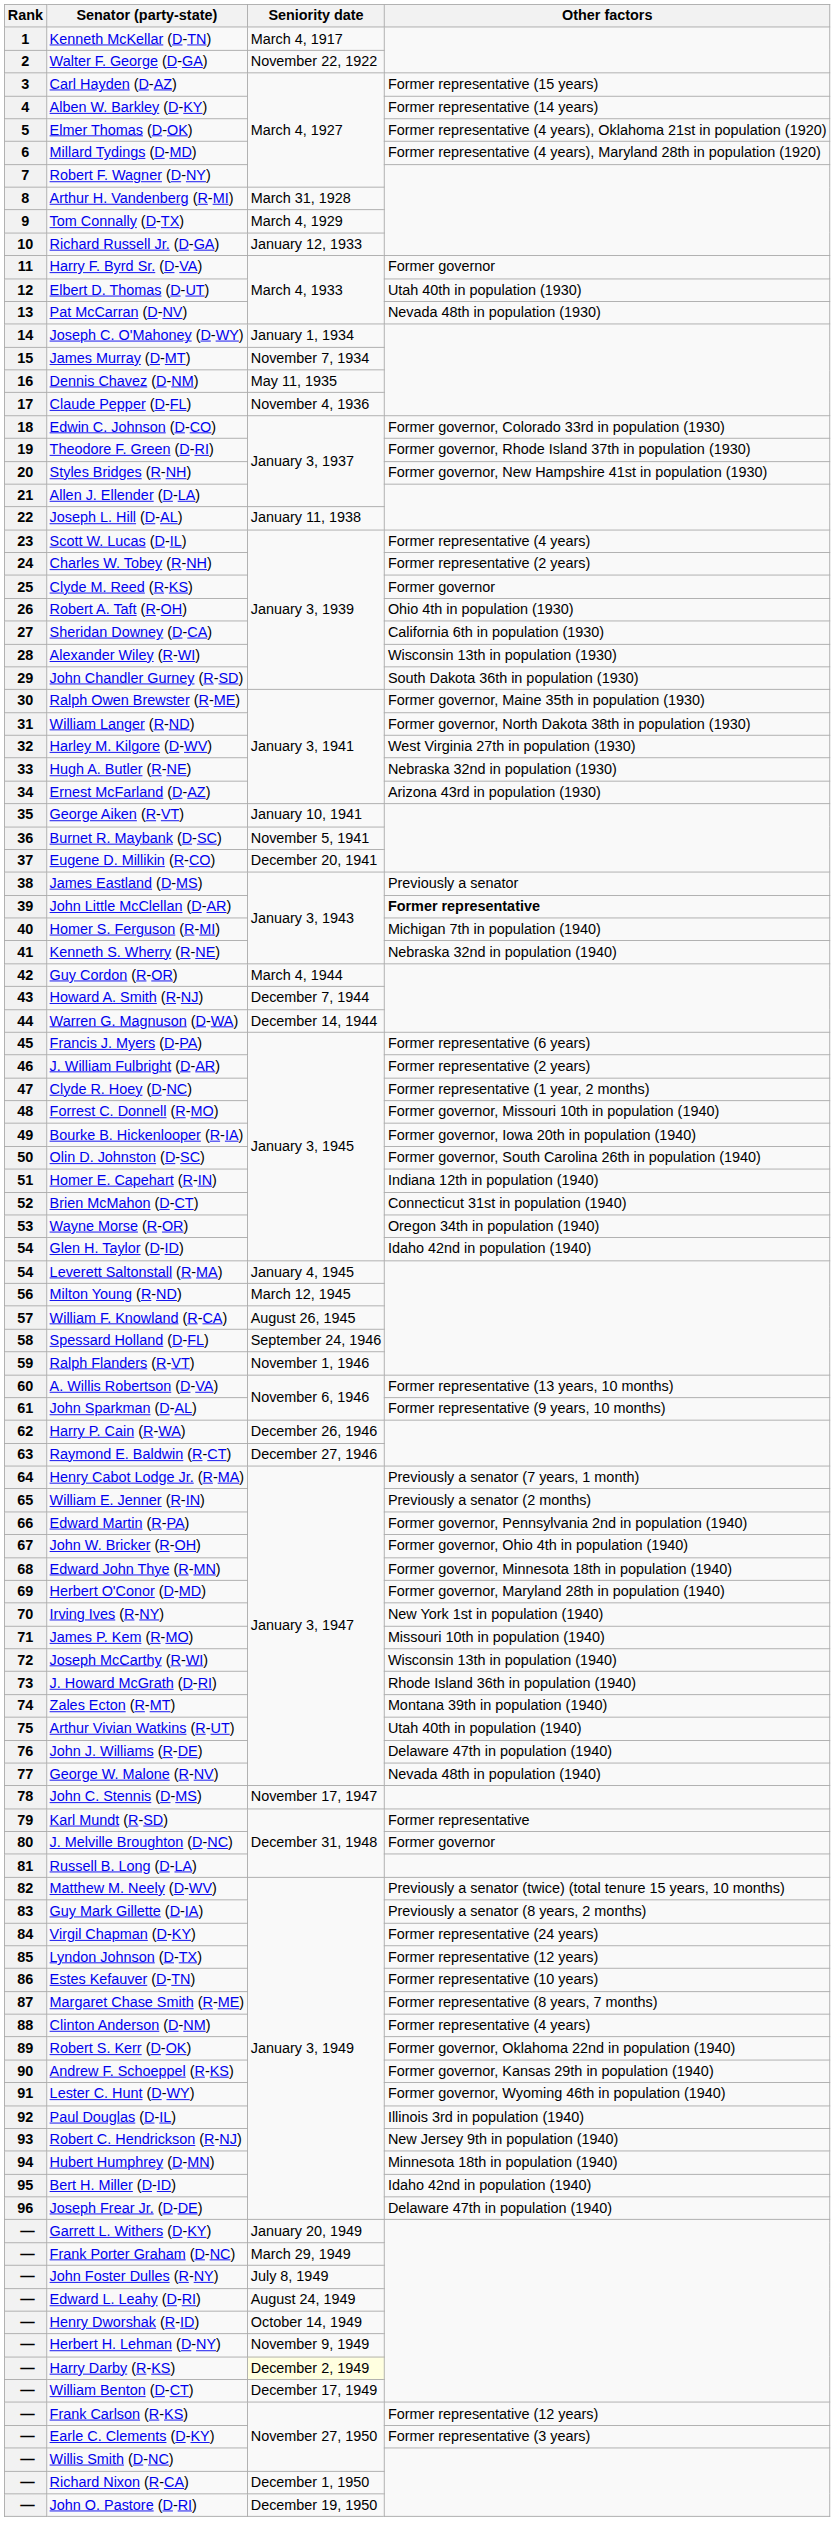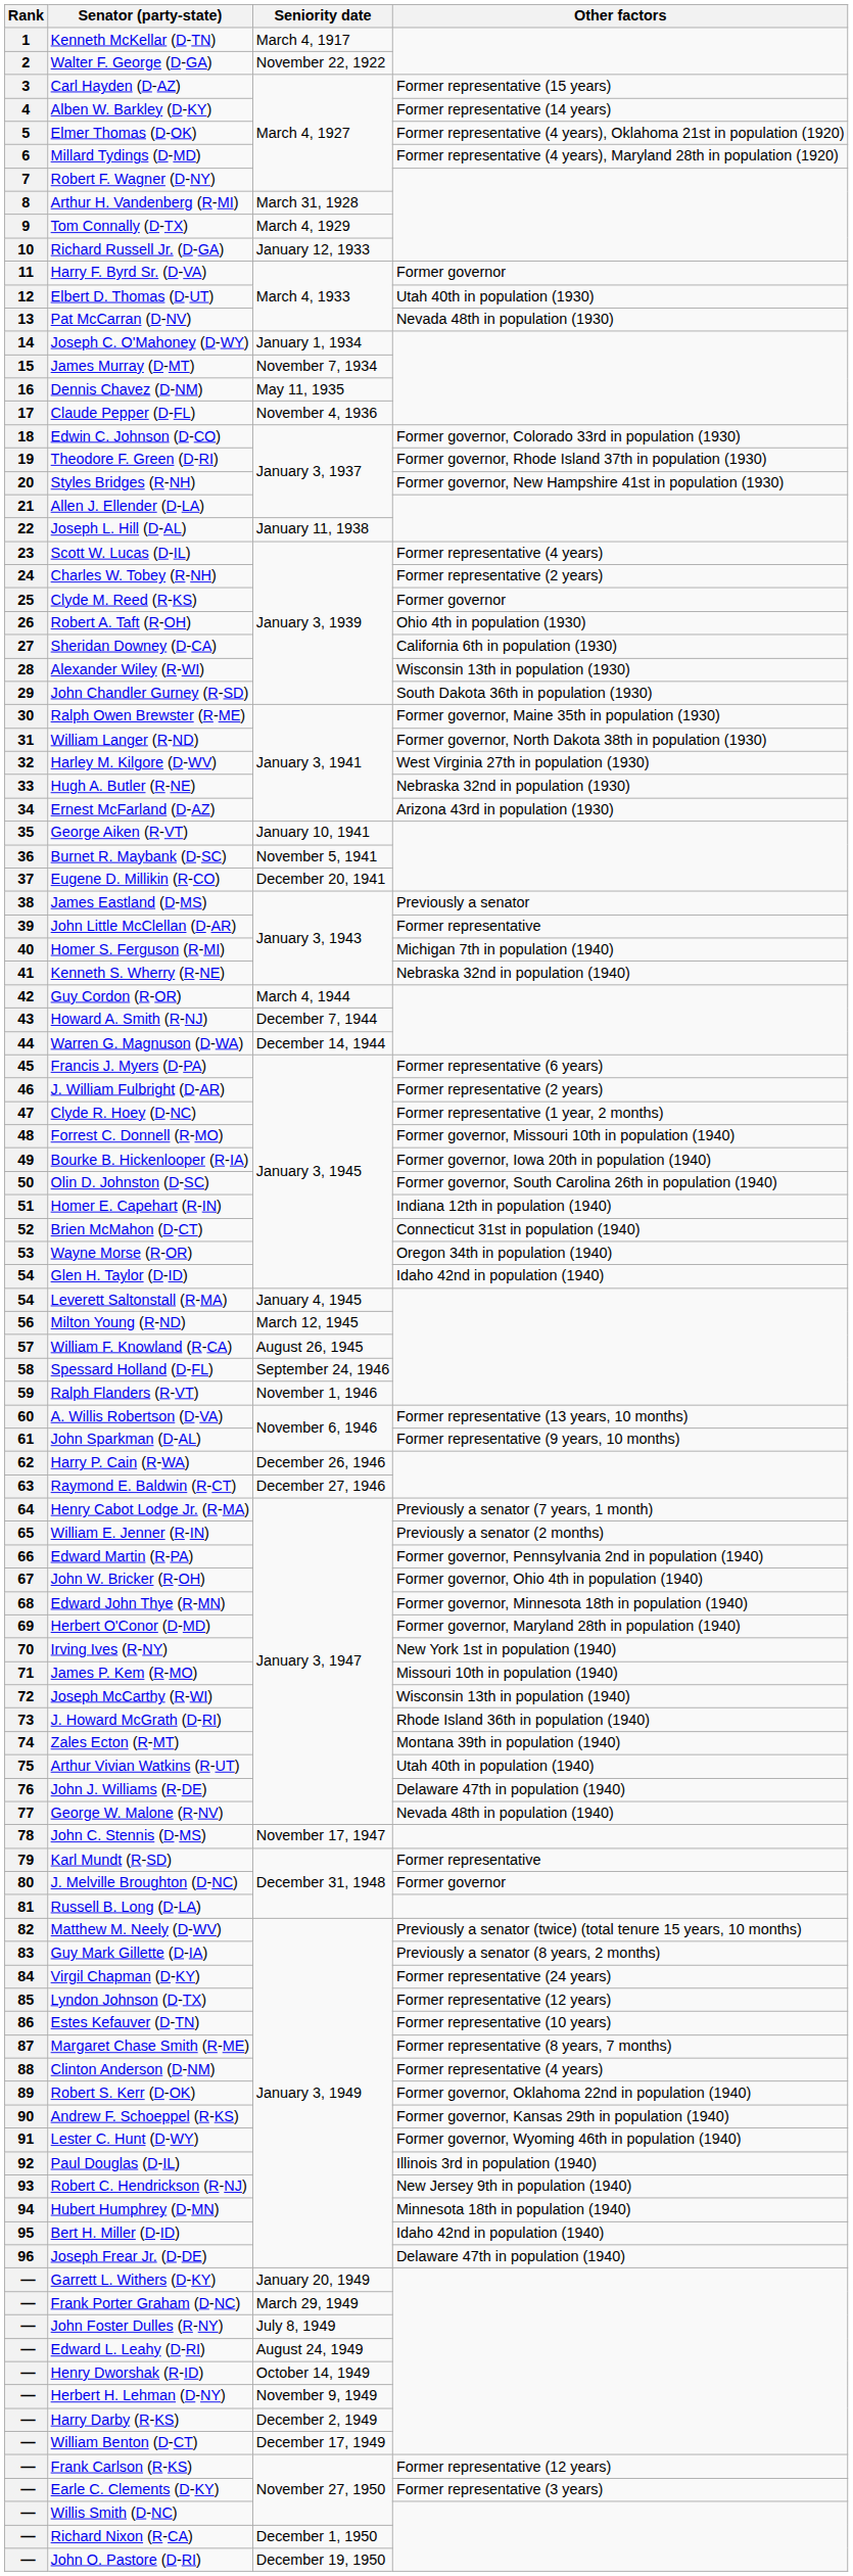John Little McClellan (D-AR) | Other factors: bold -> normal
Harry Darby (R-KS) | Seniority date: lightyellow background -> no background
